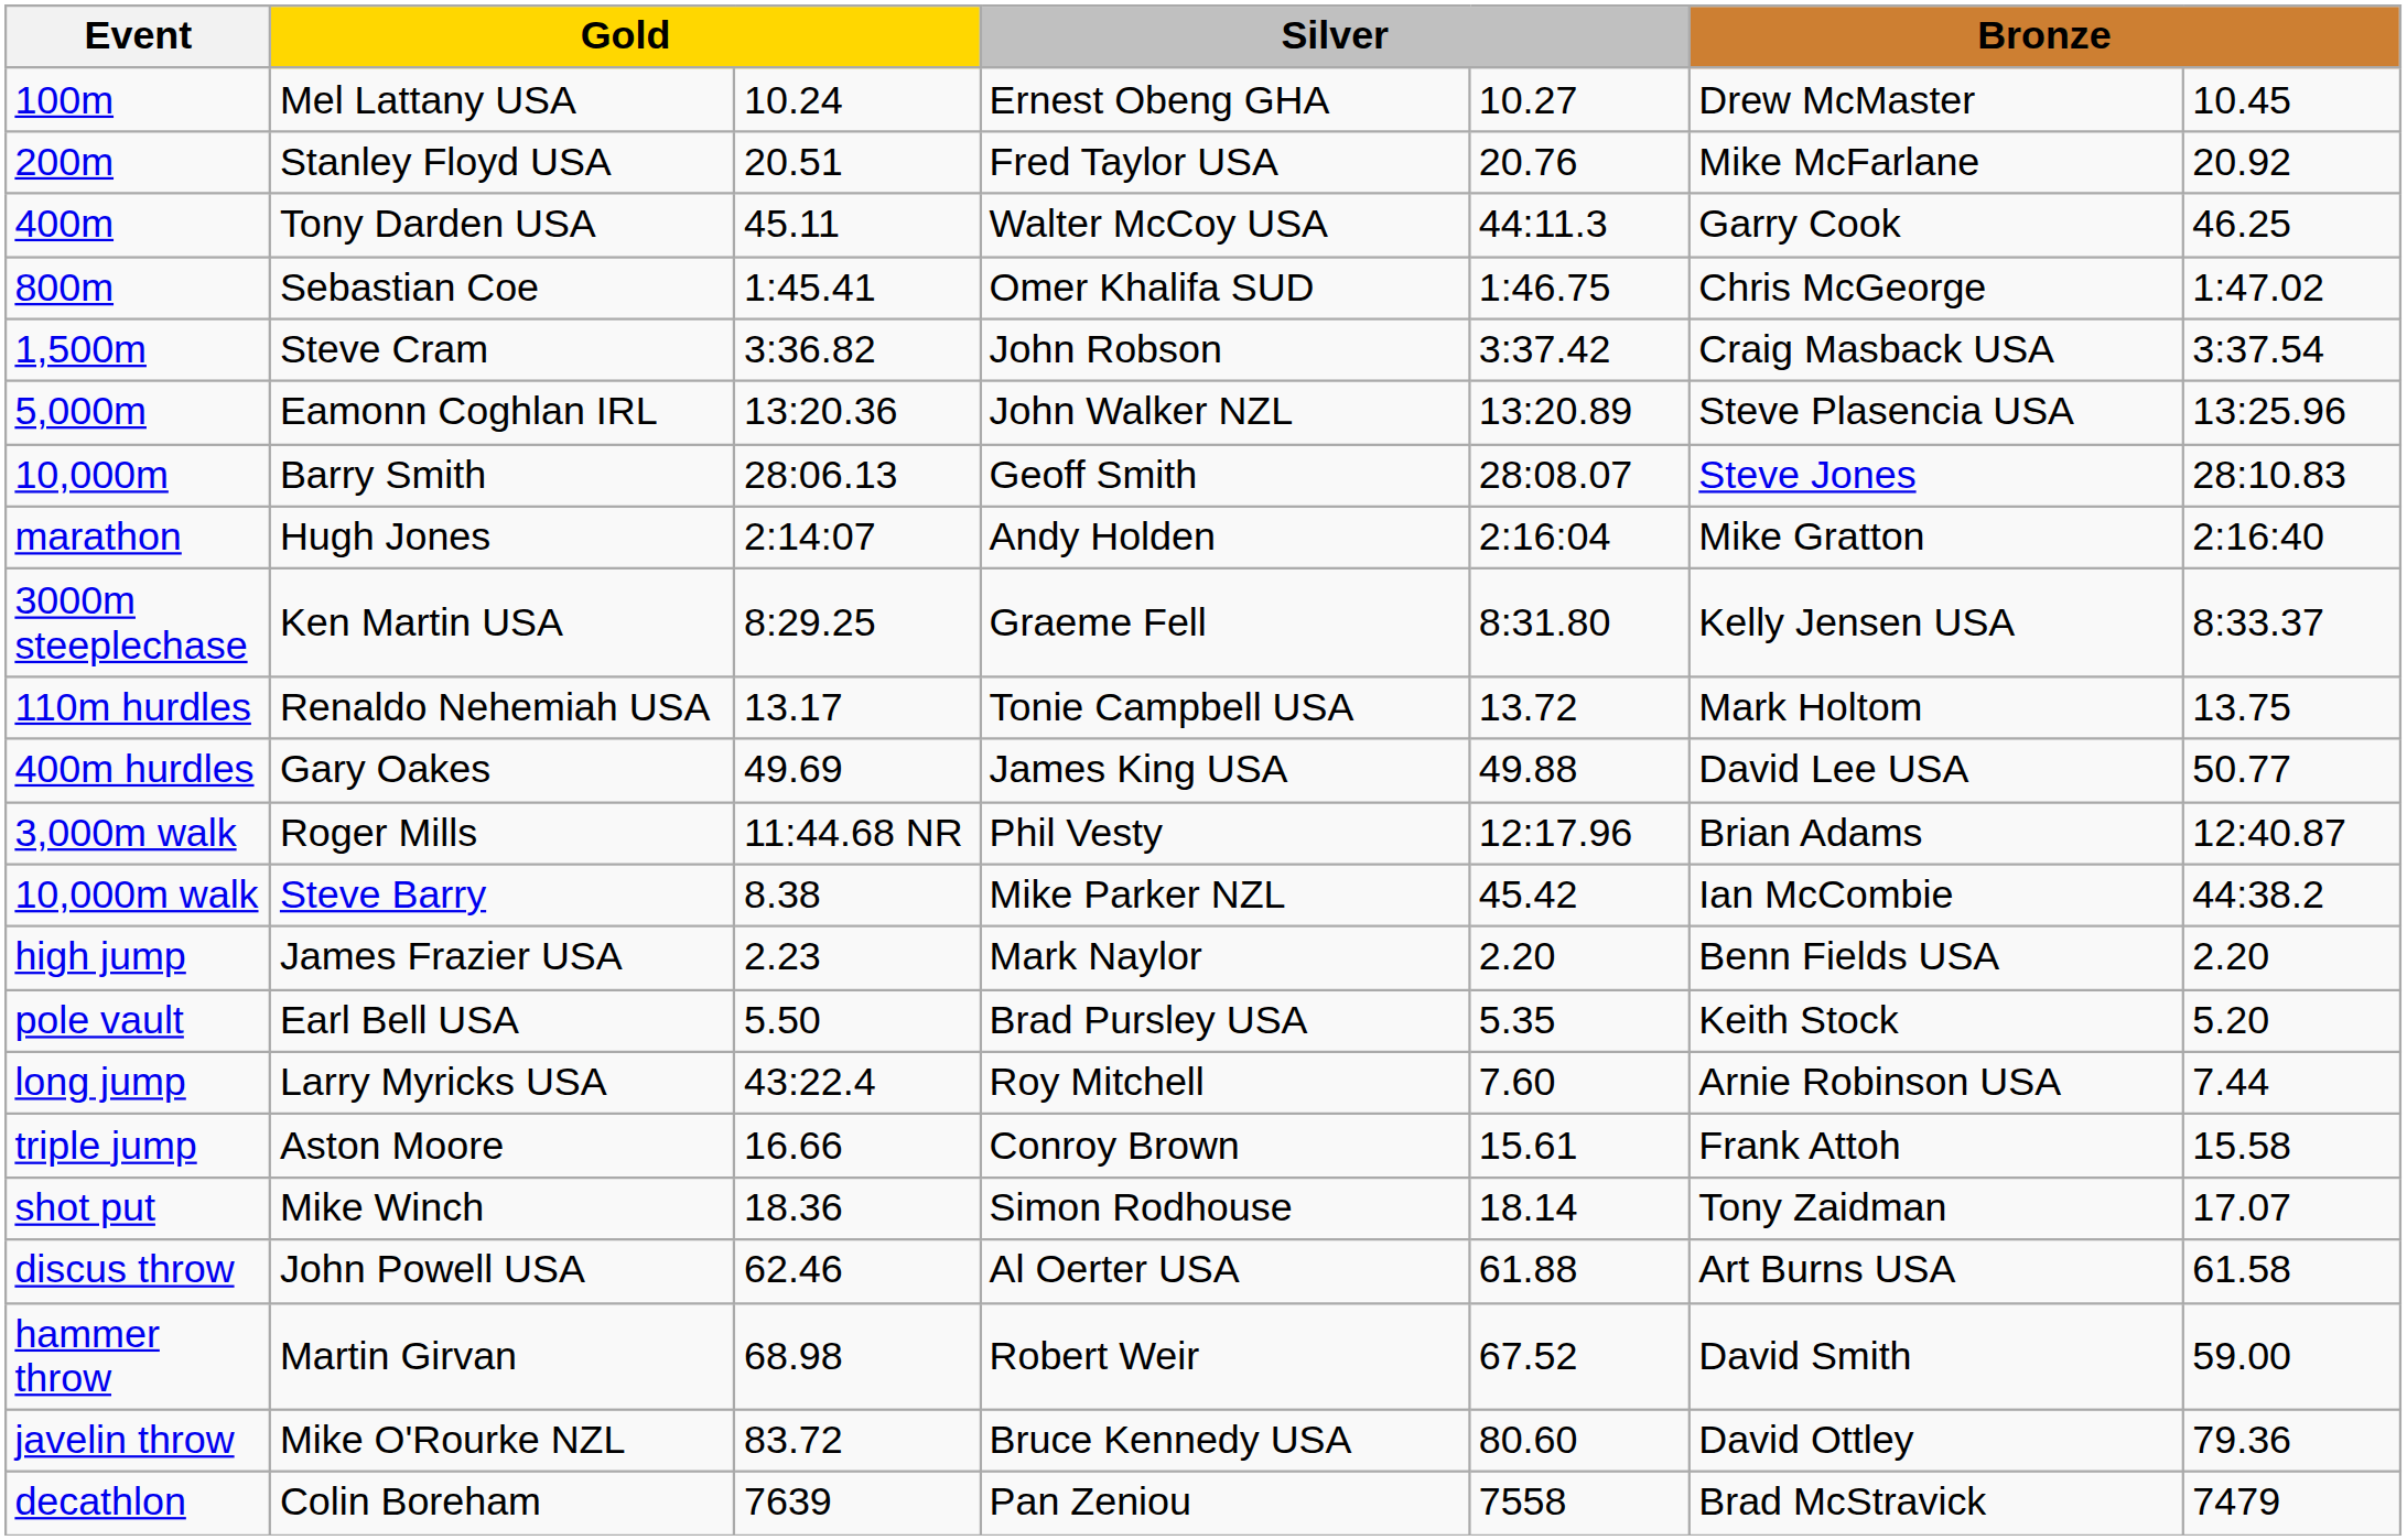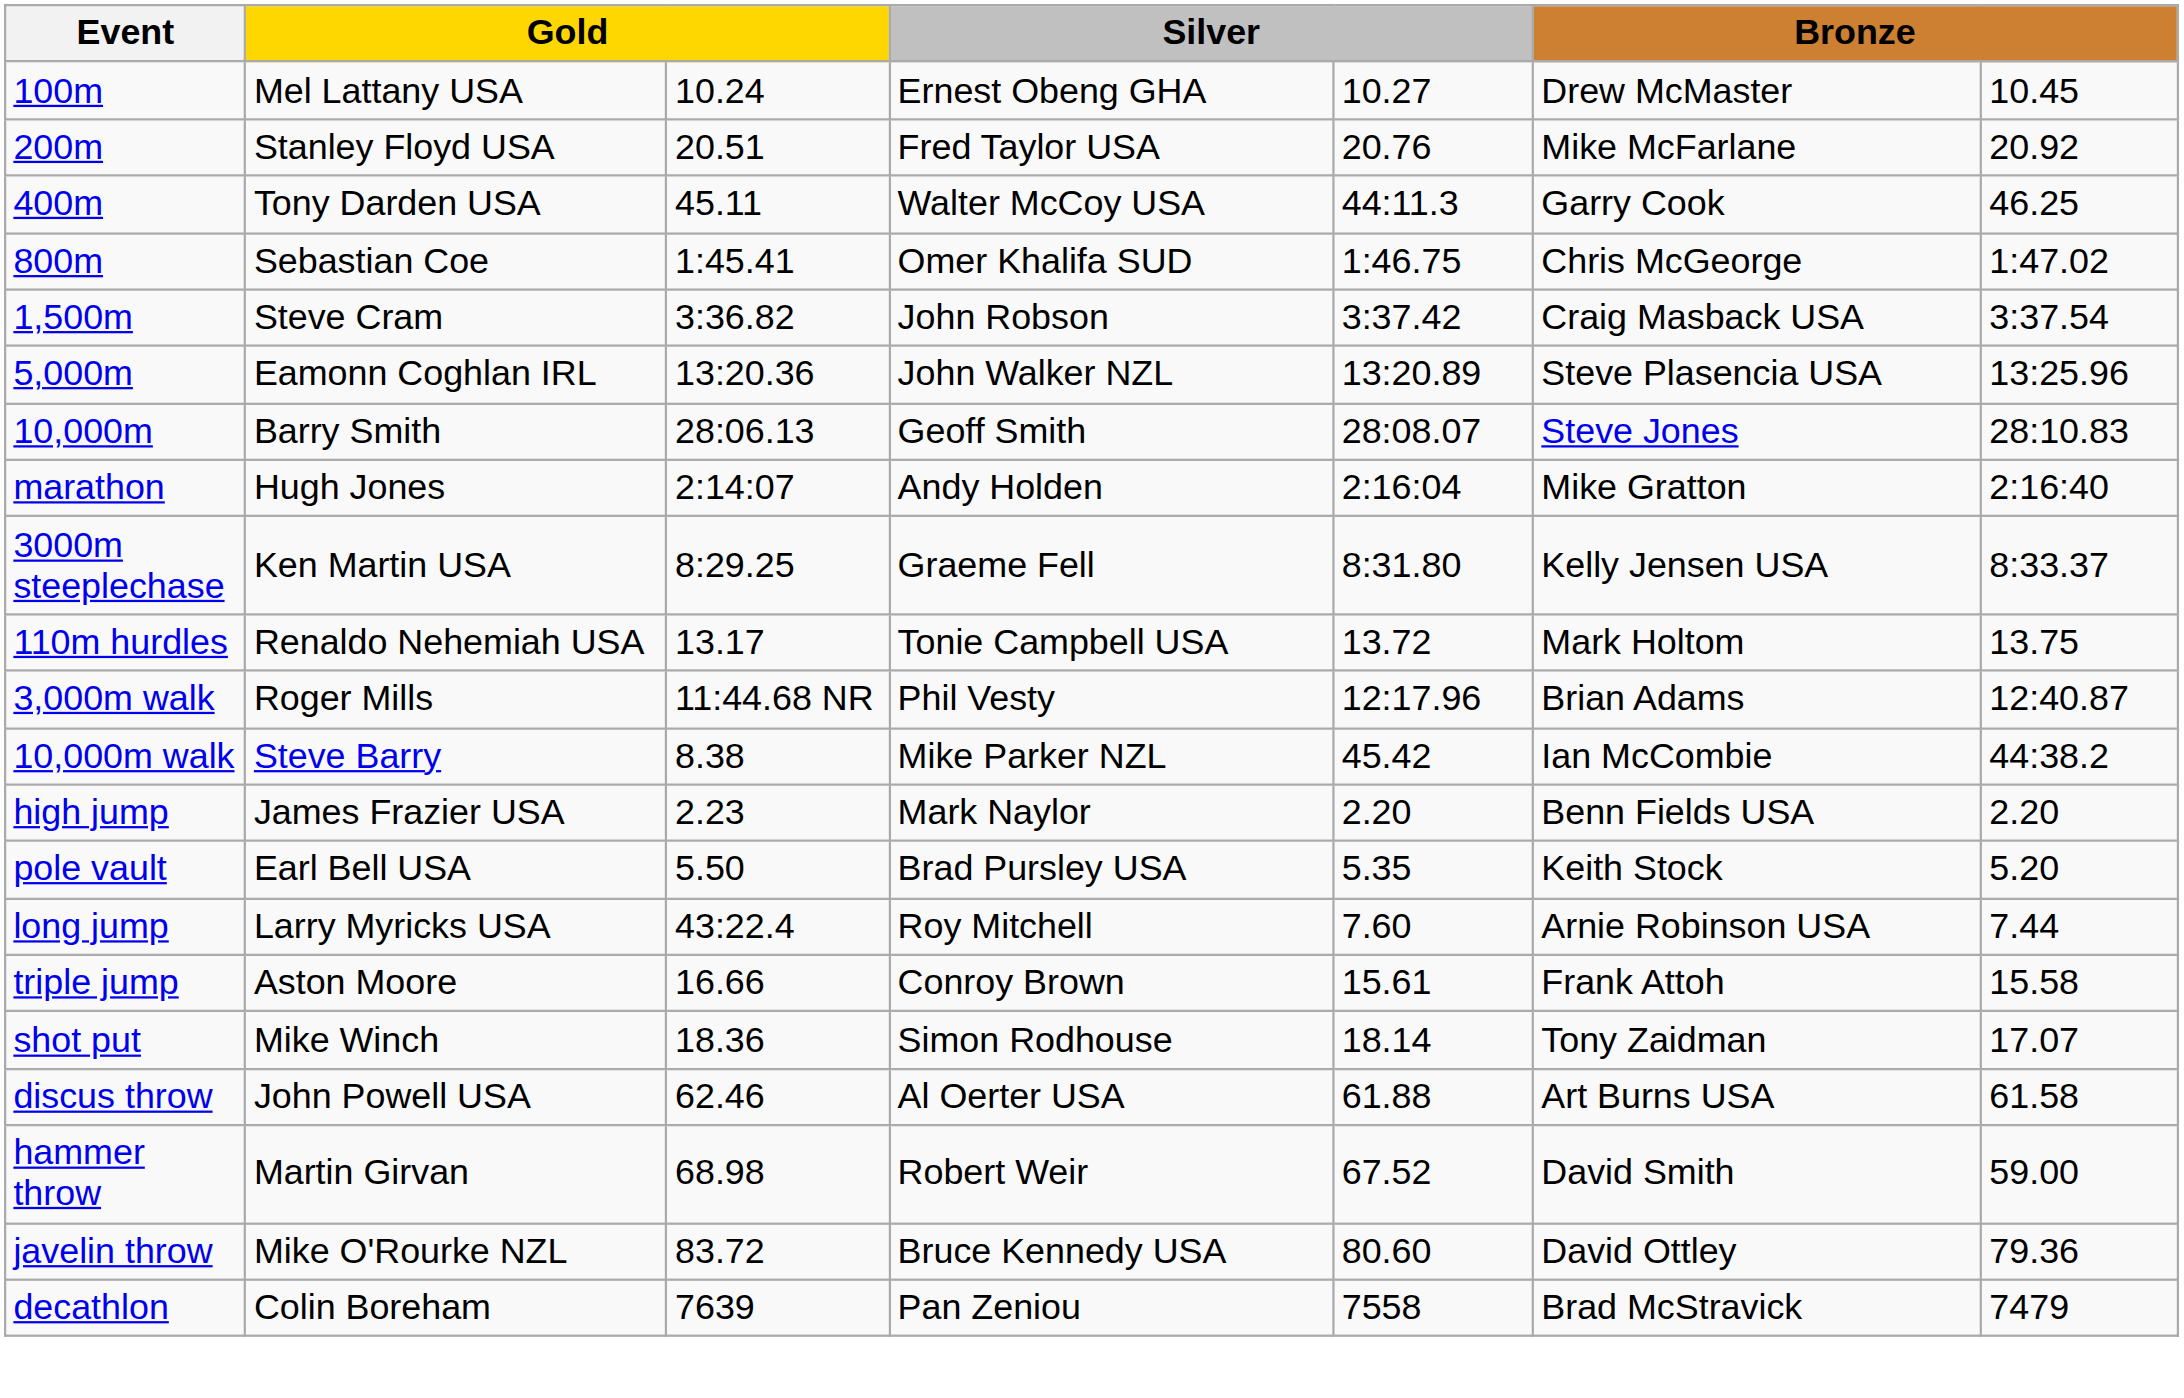- row: 400m hurdles | Gary Oakes | 49.69 | James King USA | 49.88 | David Lee USA | 50.77
